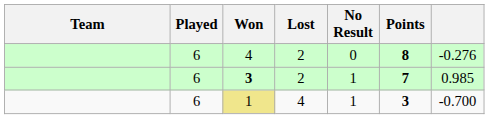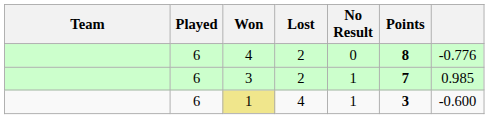row 2 | column 7: -0.276 -> -0.776
row 3 | Won: bold -> normal
row 4 | column 7: -0.700 -> -0.600
